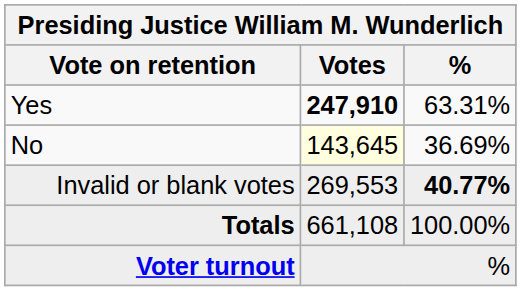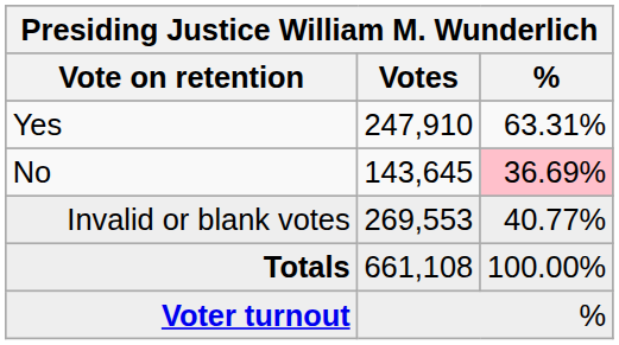Yes | Votes: bold -> normal
No | Votes: lightyellow background -> no background
No | %: no background -> pink background
Invalid or blank votes | %: bold -> normal
